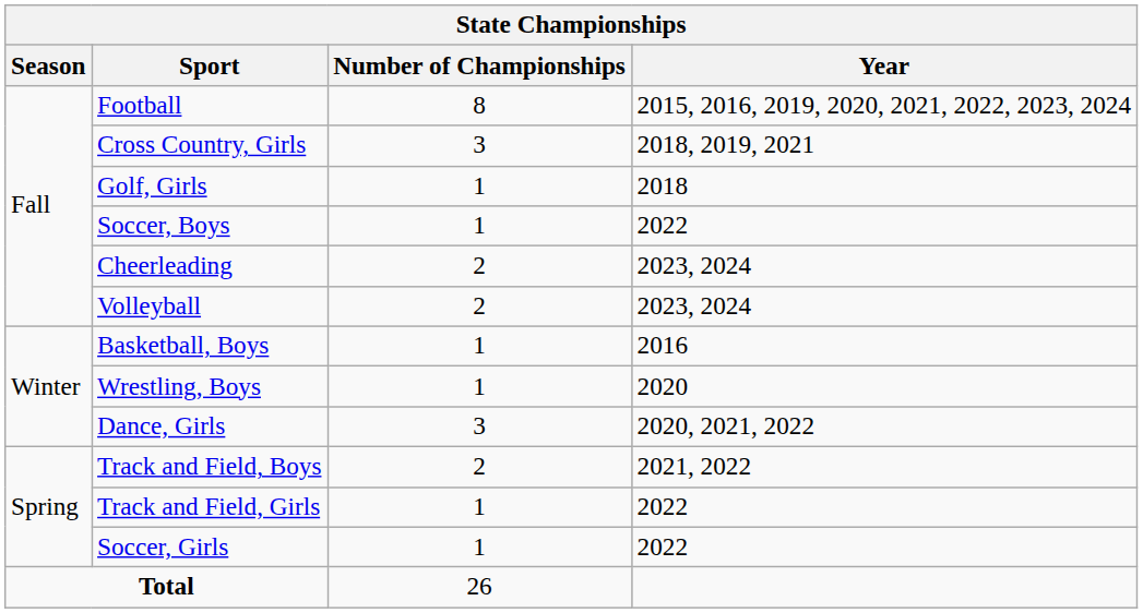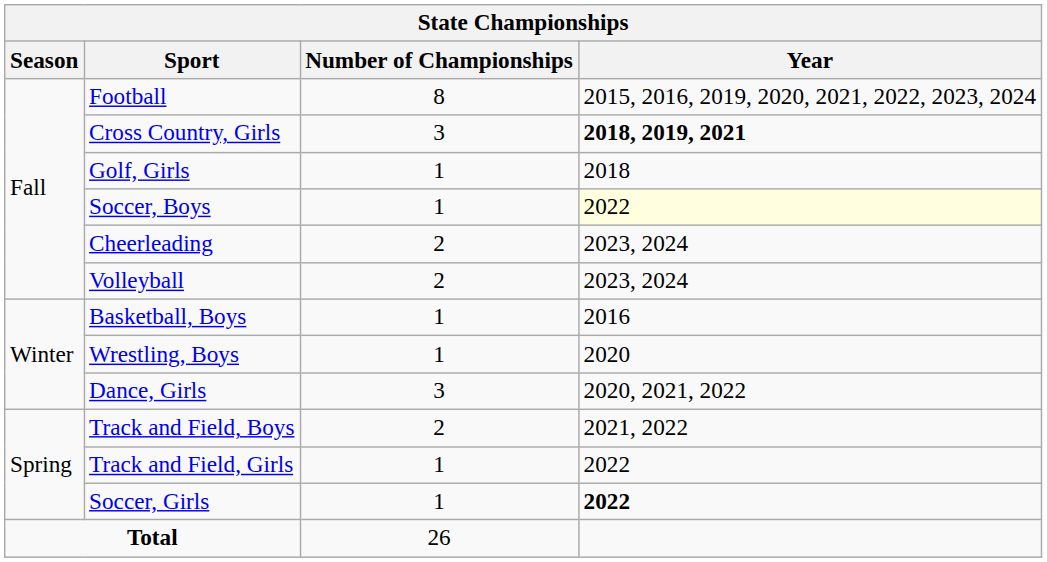Cross Country, Girls | Year: normal -> bold
Soccer, Boys | Year: no background -> lightyellow background
Soccer, Girls | Year: normal -> bold
